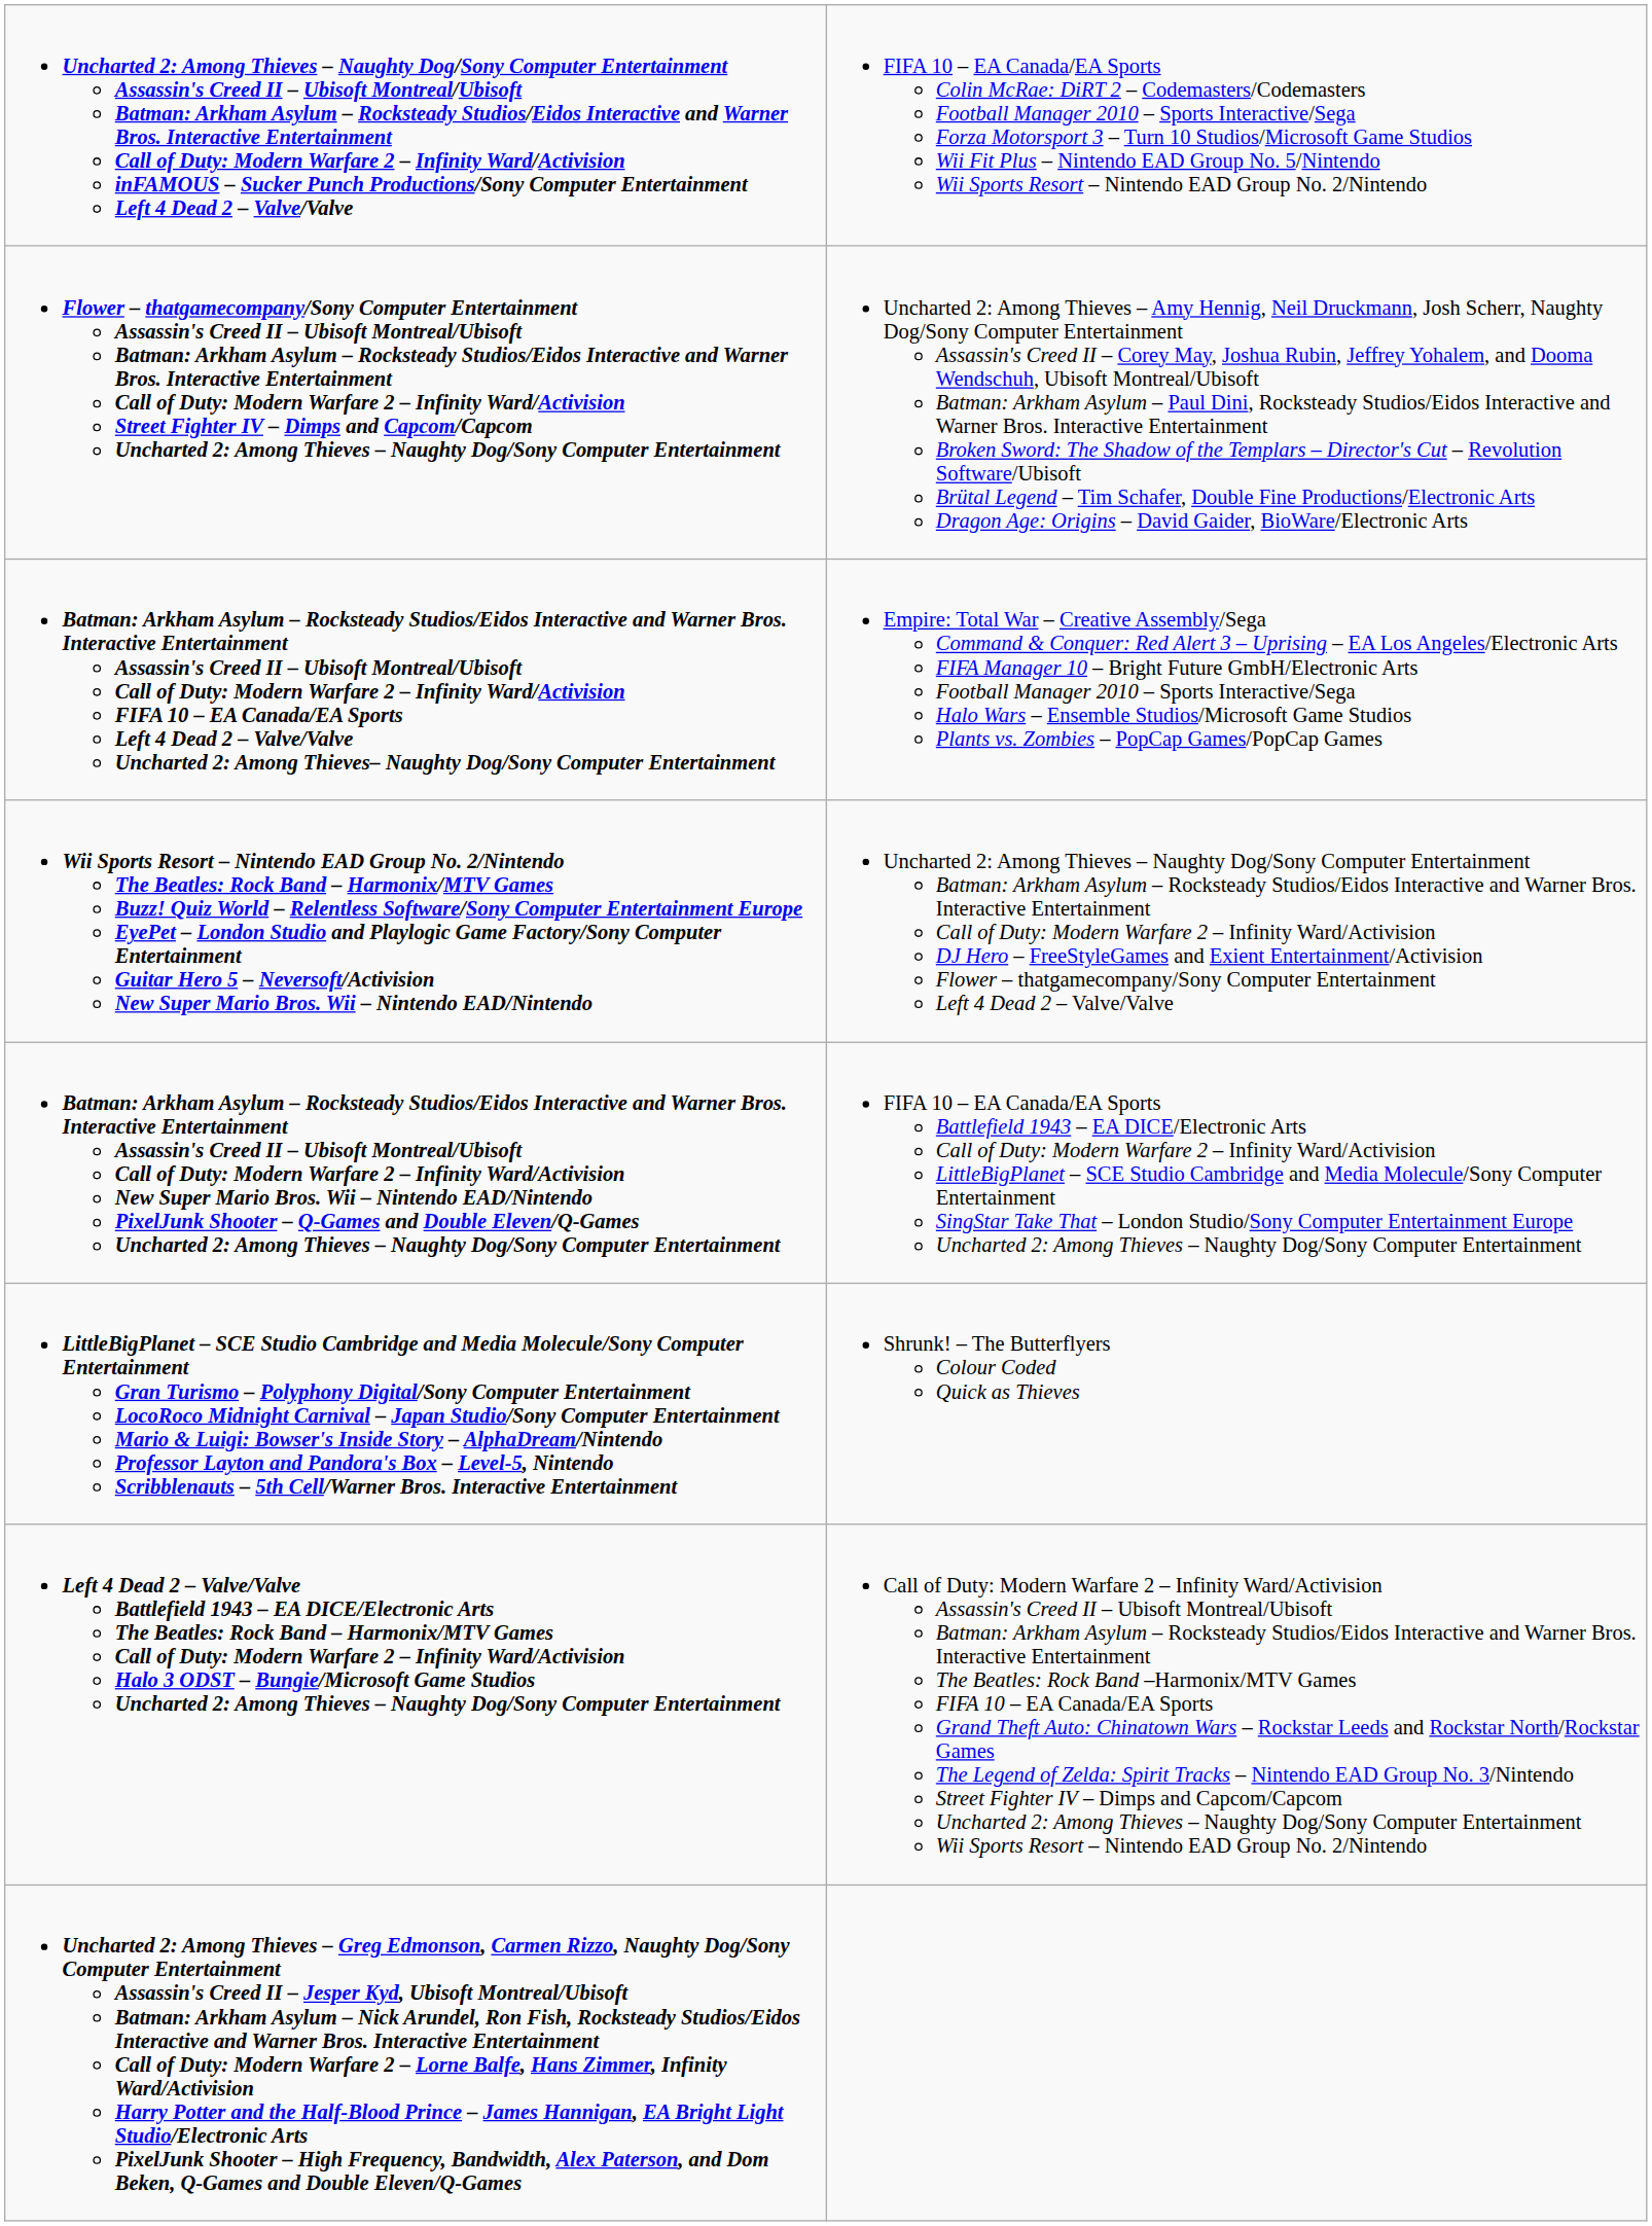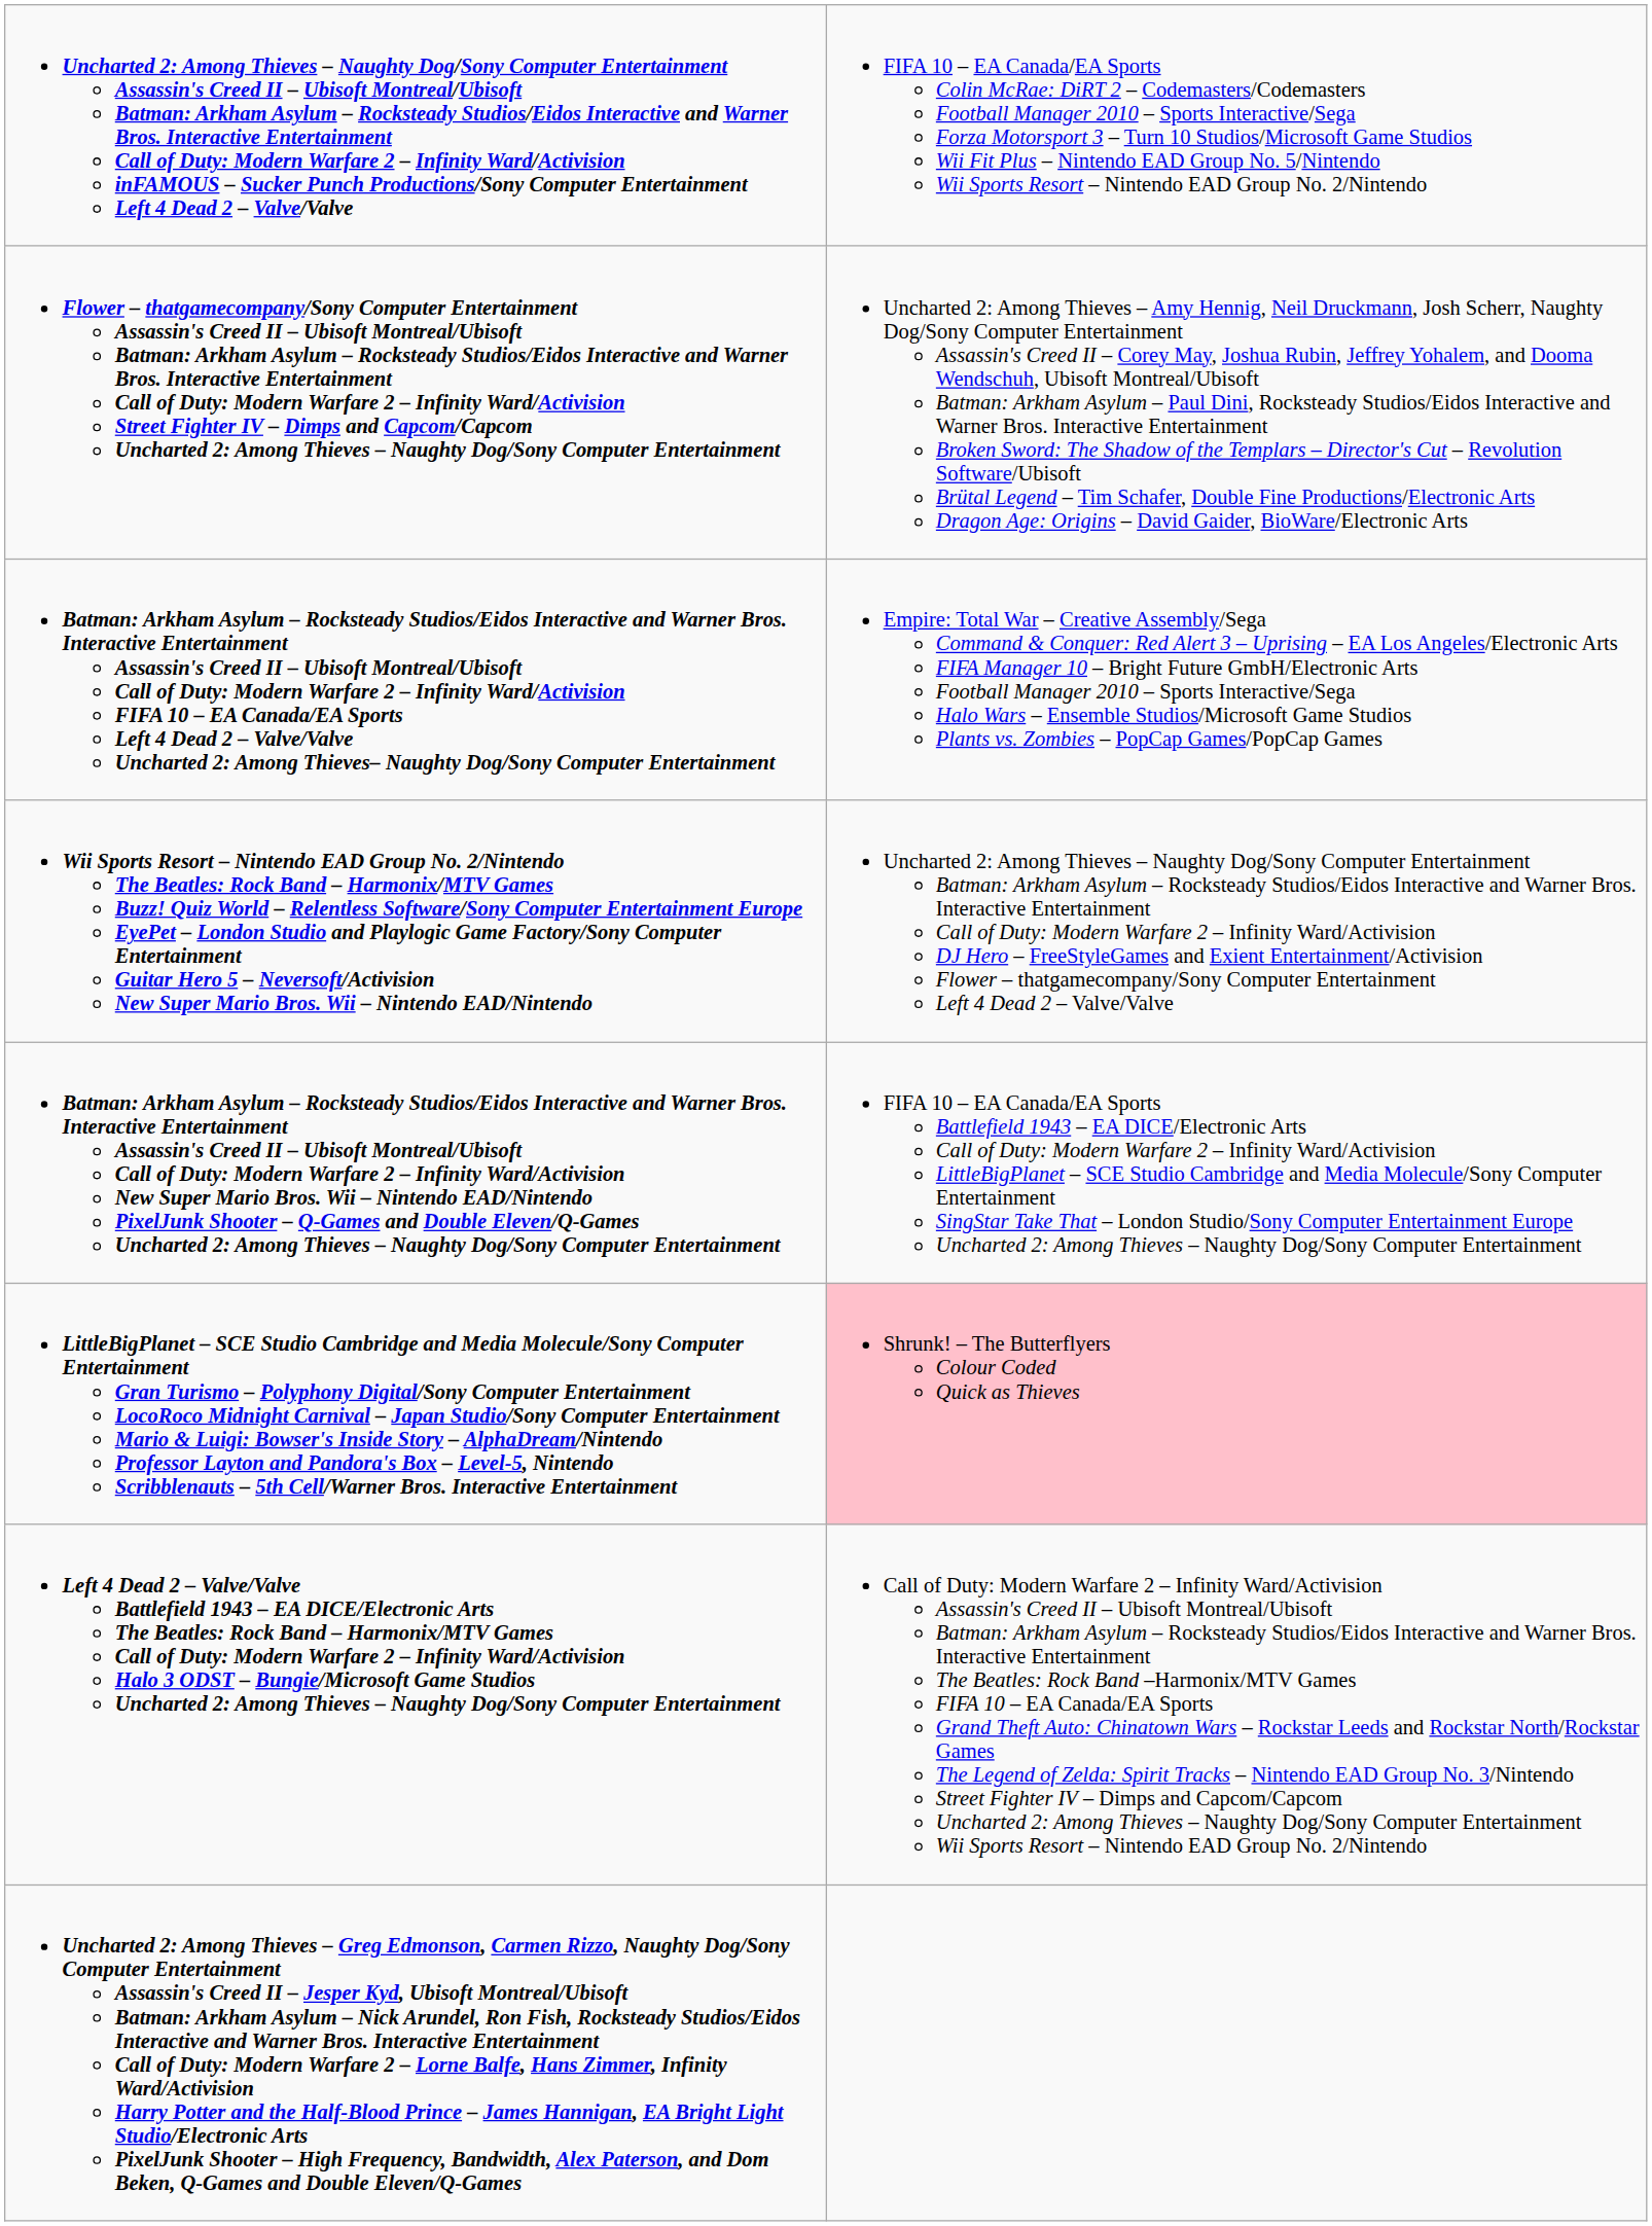row 6 | column 2: no background -> pink background
